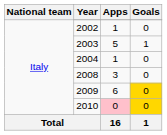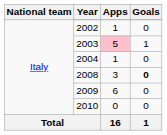2003 | Apps: no background -> pink background
2008 | Goals: normal -> bold
2009 | Goals: gold background -> no background
2010 | Apps: pink background -> no background
2010 | Goals: gold background -> no background
